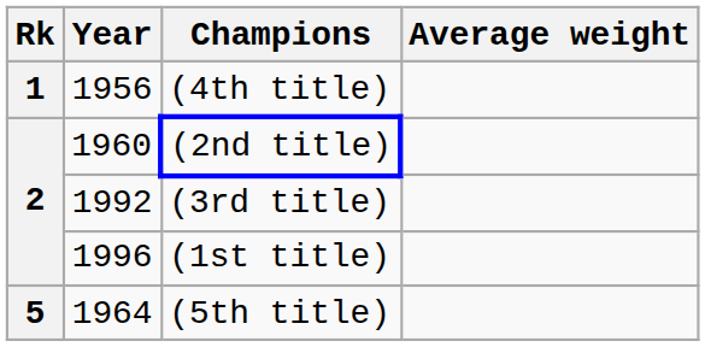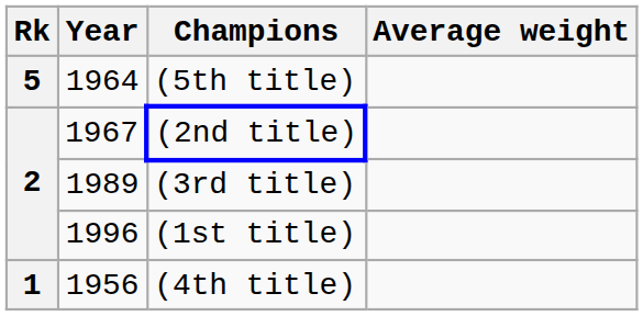rows swapped: (4th title) <-> (5th title)
(2nd title) | Year: 1960 -> 1967
(3rd title) | Year: 1992 -> 1989
